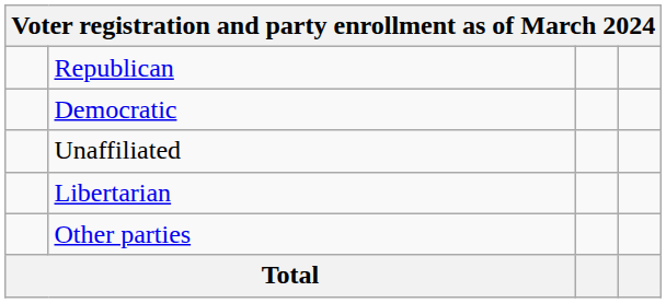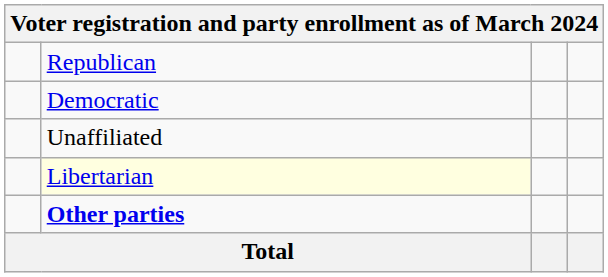Libertarian | column 2: no background -> lightyellow background
Other parties | column 2: normal -> bold
